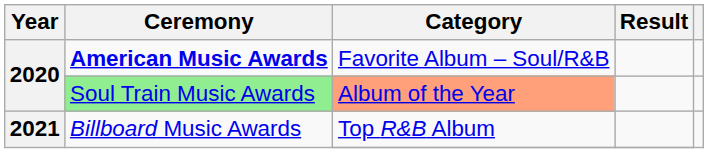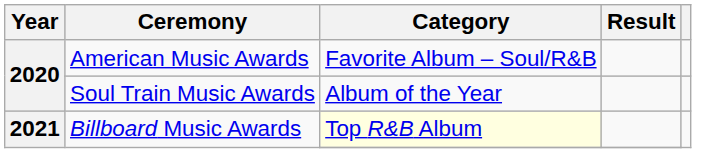American Music Awards | Ceremony: bold -> normal
Soul Train Music Awards | Ceremony: lightgreen background -> no background
Soul Train Music Awards | Category: lightsalmon background -> no background
Billboard Music Awards / Top R&B Album | Category: no background -> lightyellow background
